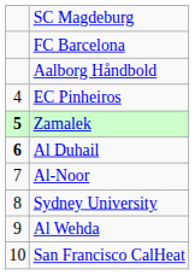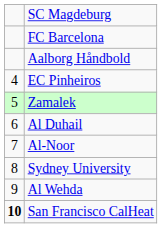Zamalek | column 1: bold -> normal
Al Duhail | column 1: bold -> normal
San Francisco CalHeat | column 1: normal -> bold
